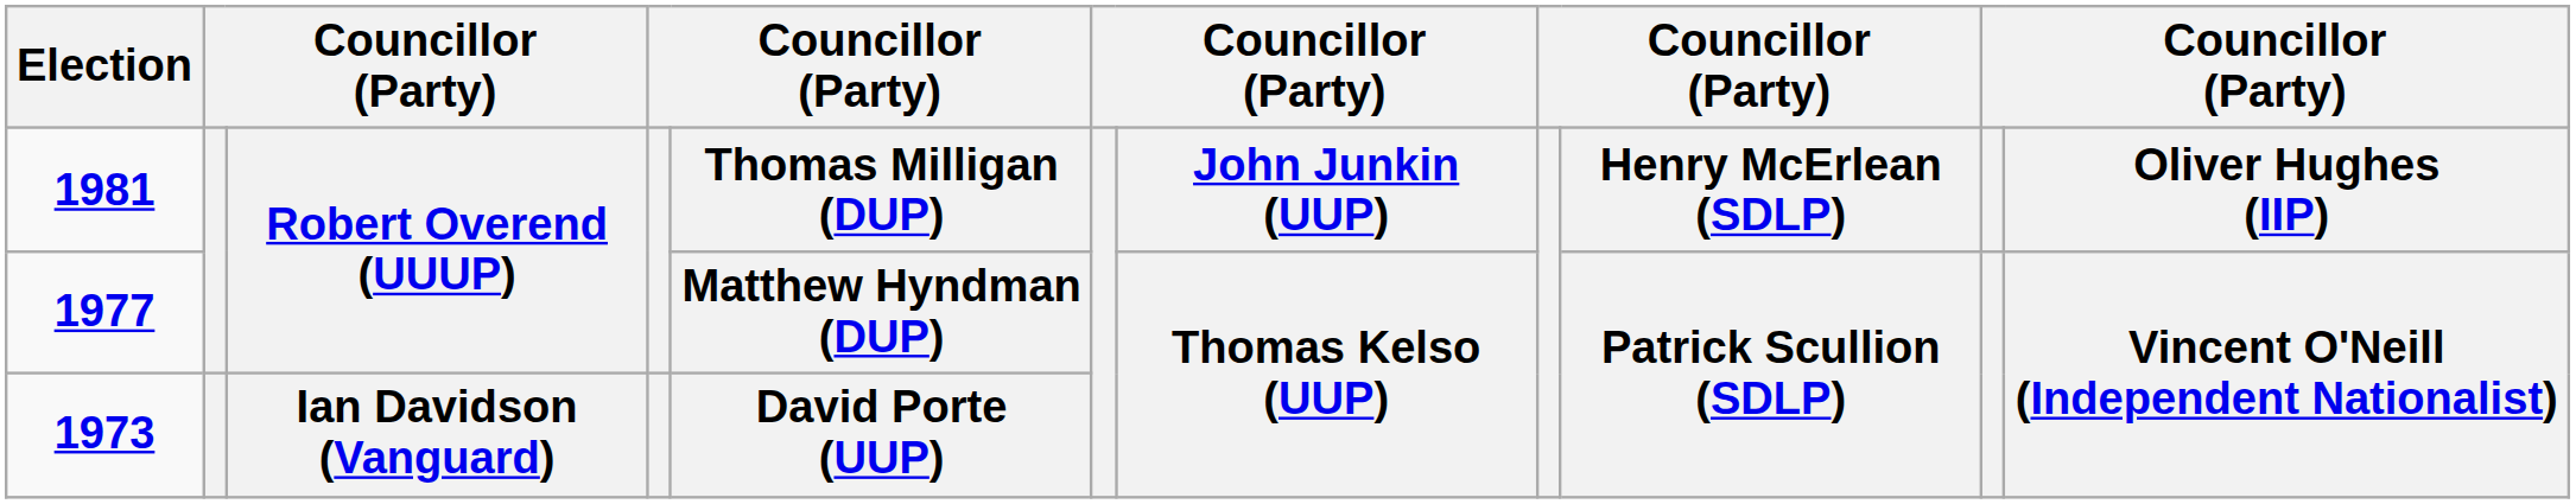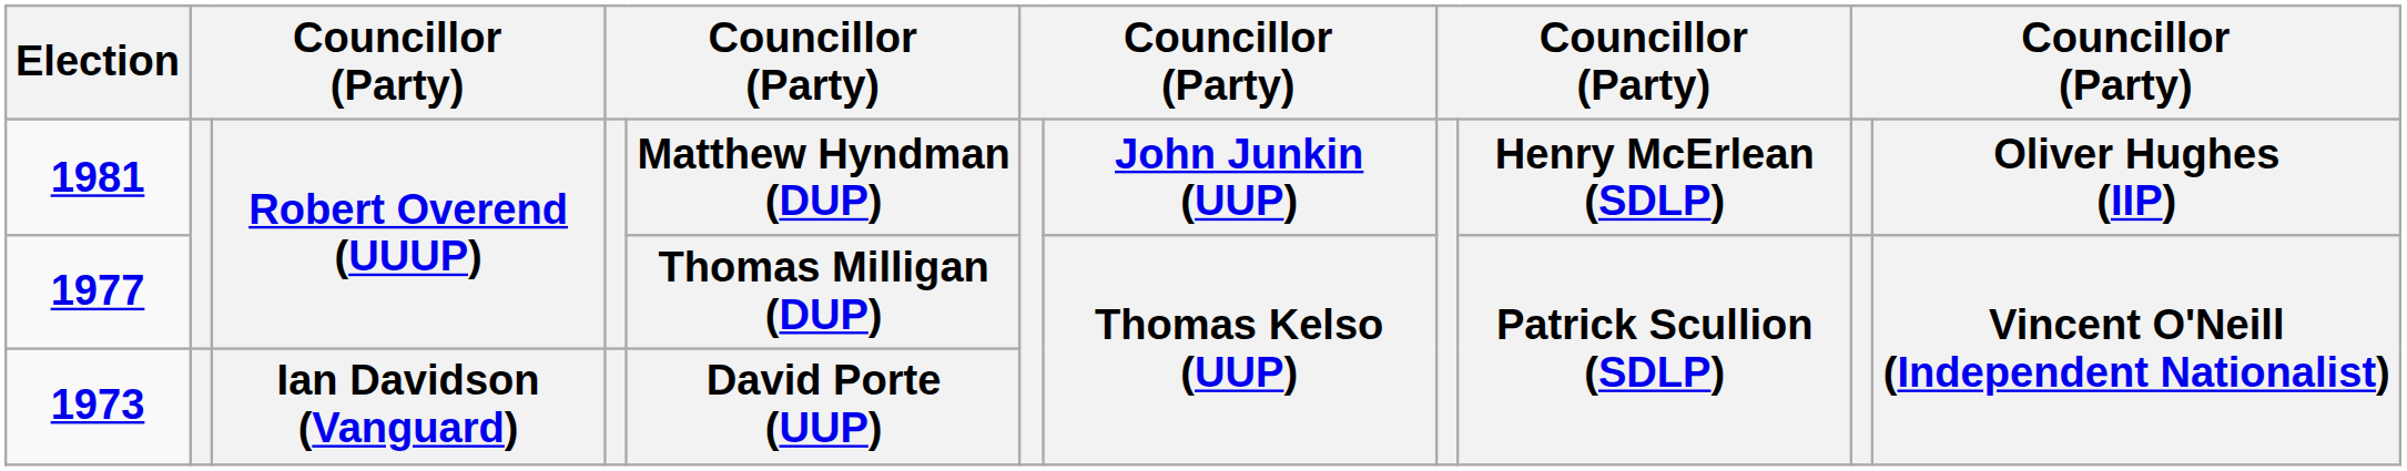1981 | column 5: Thomas Milligan (DUP) -> Matthew Hyndman (DUP)
1977 | column 5: Matthew Hyndman (DUP) -> Thomas Milligan (DUP)
